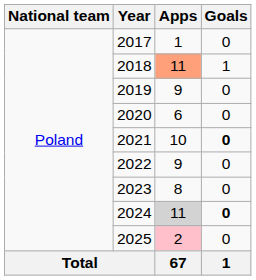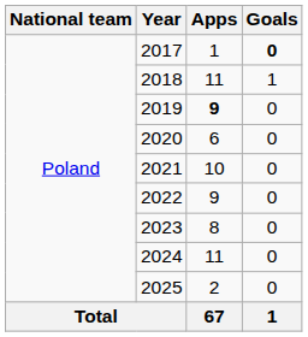2017 | Goals: normal -> bold
2018 | Apps: lightsalmon background -> no background
2019 | Apps: normal -> bold
2021 | Goals: bold -> normal
2024 | Apps: lightgrey background -> no background
2024 | Goals: bold -> normal
2025 | Apps: pink background -> no background
